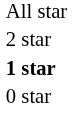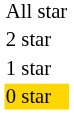1 star | column 1: bold -> normal
0 star | column 1: no background -> gold background
